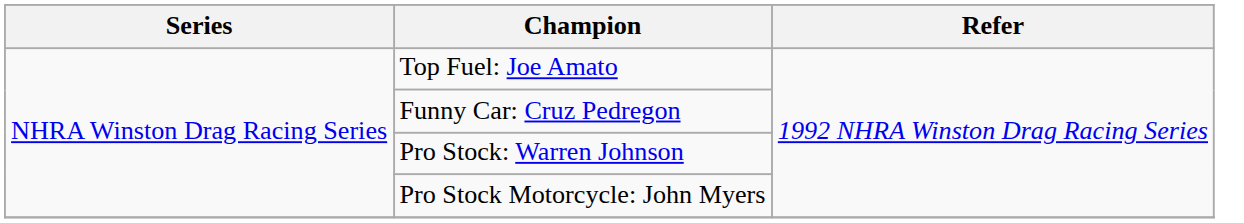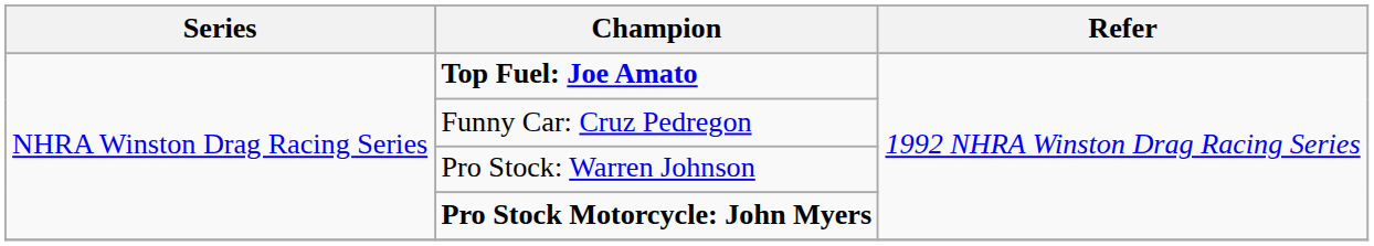Top Fuel: Joe Amato | Champion: normal -> bold
Pro Stock Motorcycle: John Myers | Champion: normal -> bold
